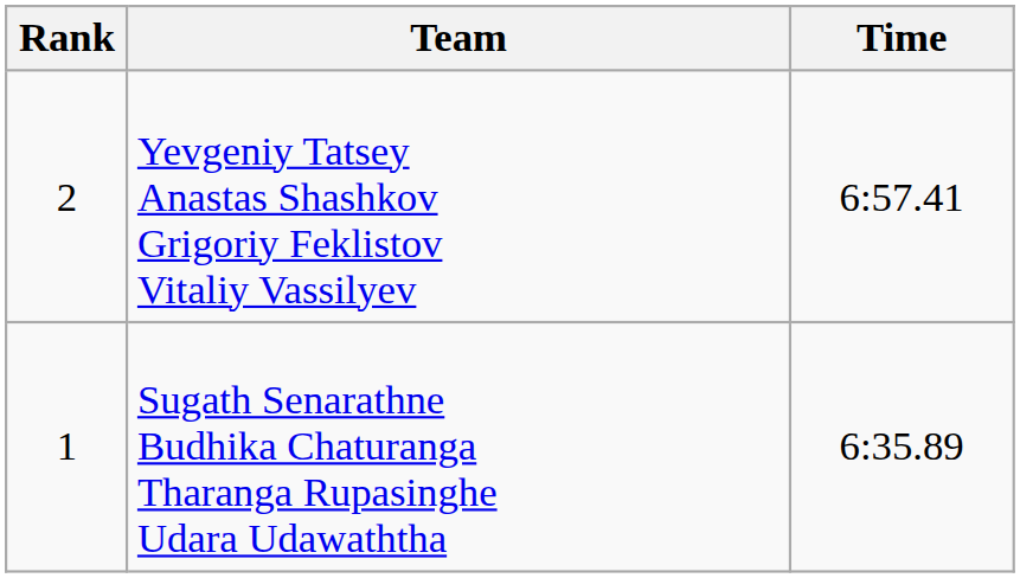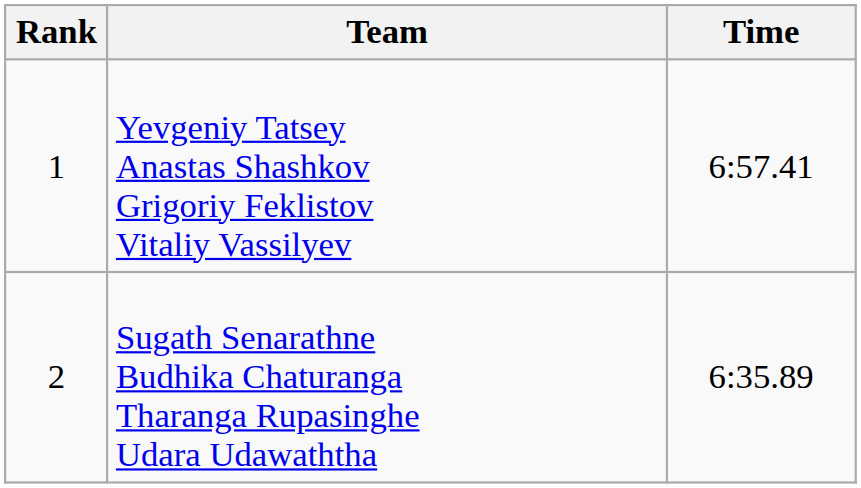row 2 | Rank: 2 -> 1
row 3 | Rank: 1 -> 2
